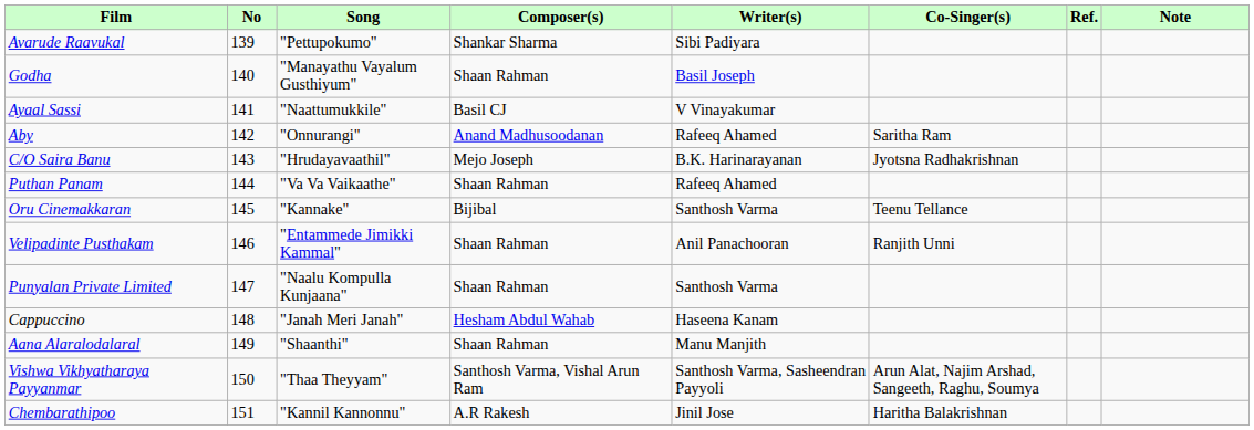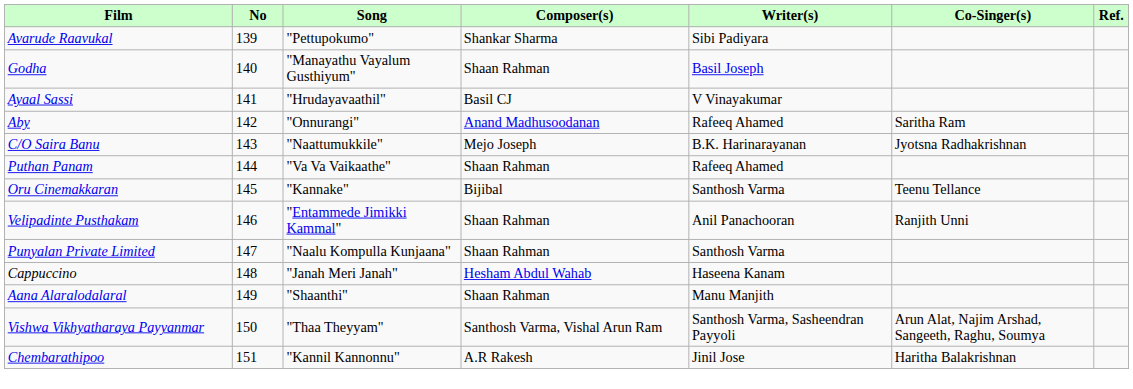- column: Note
Ayaal Sassi | Song: "Naattumukkile" -> "Hrudayavaathil"
C/O Saira Banu | Song: "Hrudayavaathil" -> "Naattumukkile"
